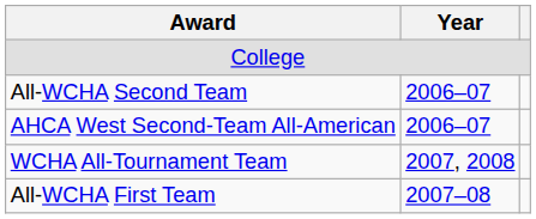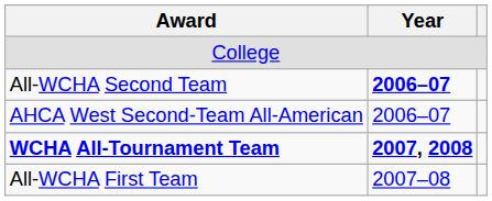All-WCHA Second Team | Year: normal -> bold
WCHA All-Tournament Team | Award: normal -> bold
WCHA All-Tournament Team | Year: normal -> bold
